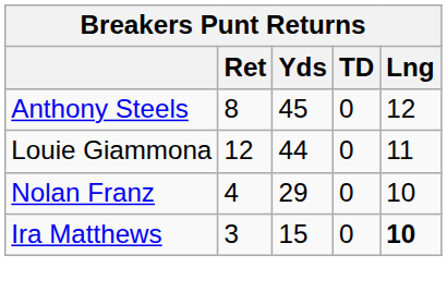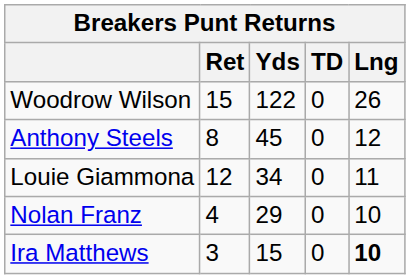+ row: Woodrow Wilson | 15 | 122 | 0 | 26
Louie Giammona | Yds: 44 -> 34
